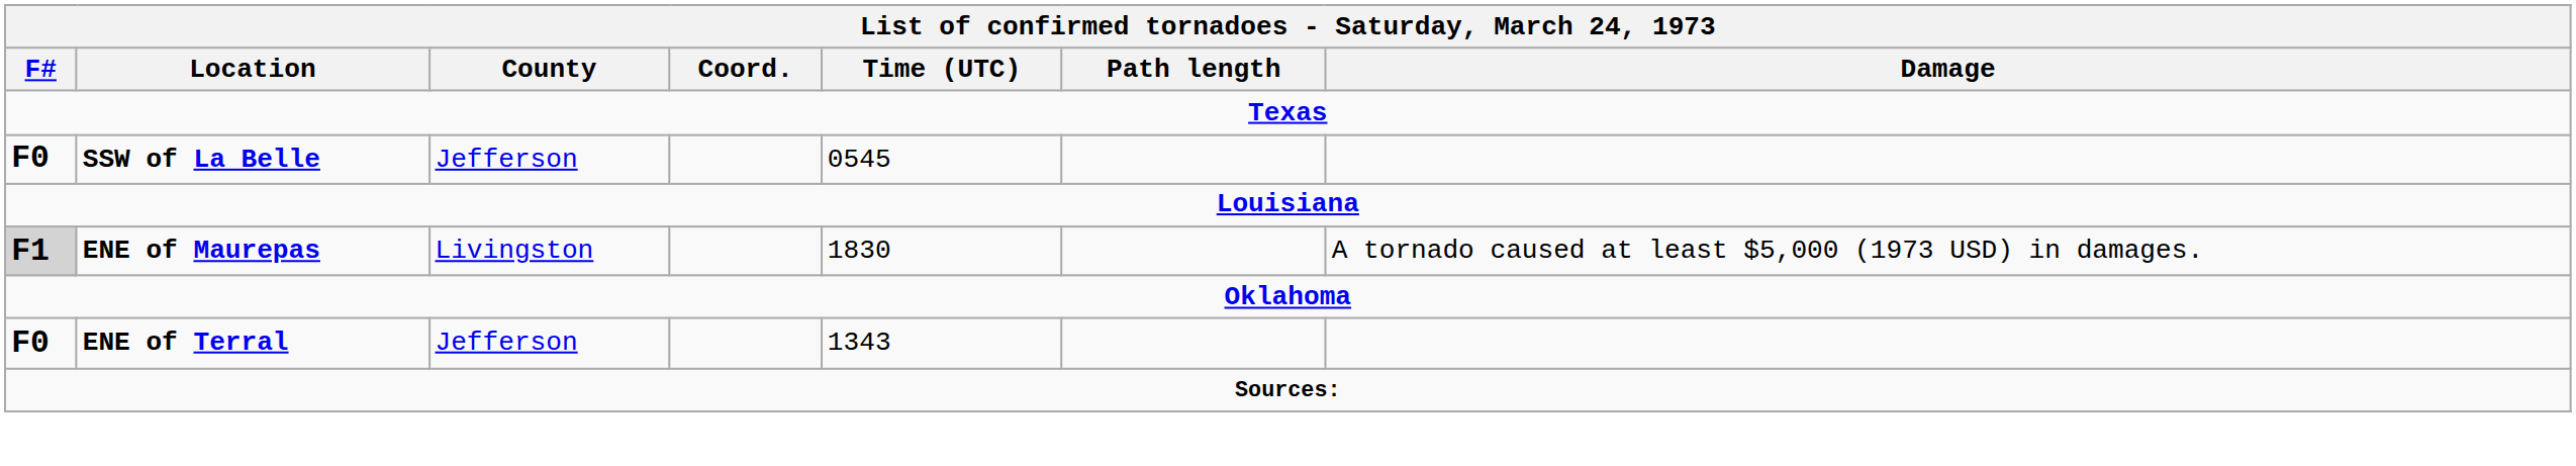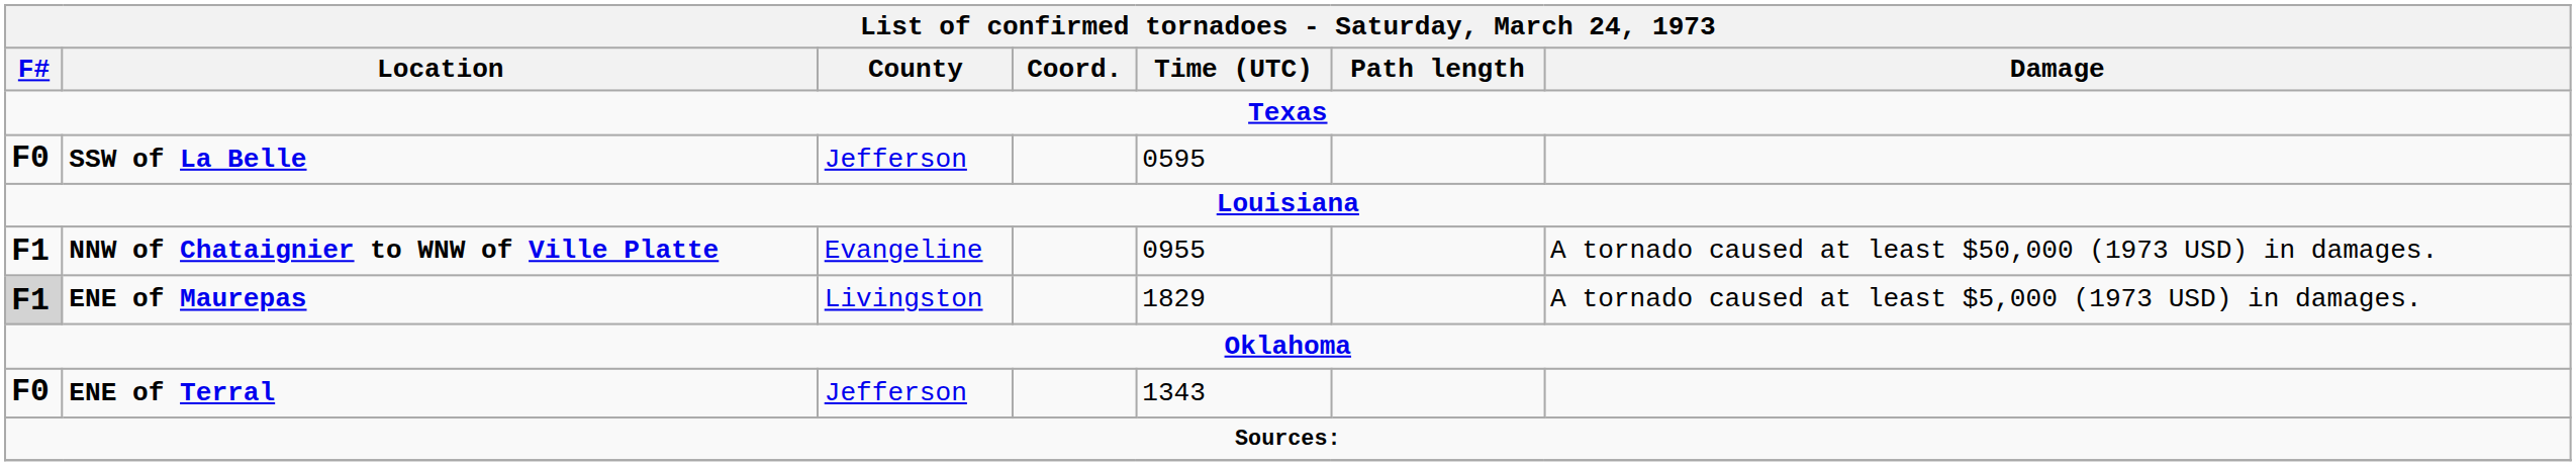SSW of La Belle | Time (UTC): 0545 -> 0595
+ row: F1 | NNW of Chataignier to WNW of Ville Platte | Evangeline | 0955 | A tornado caused at least $50,000 (1973 USD) in damages.
ENE of Maurepas | Time (UTC): 1830 -> 1829
